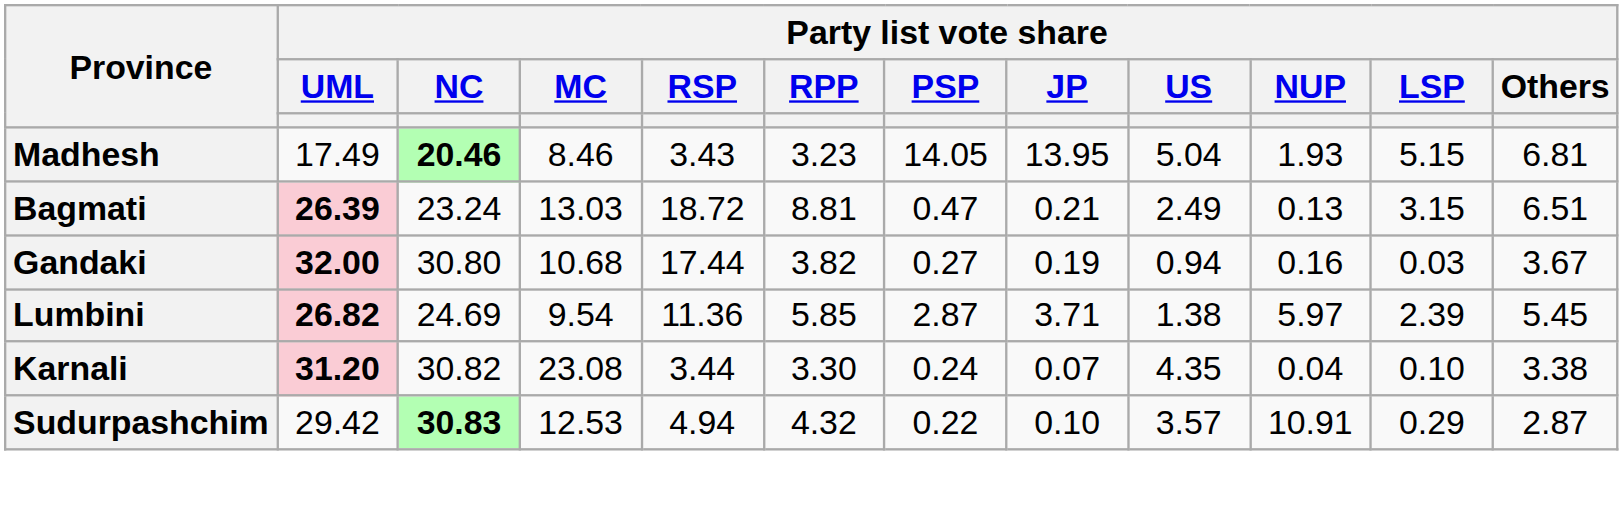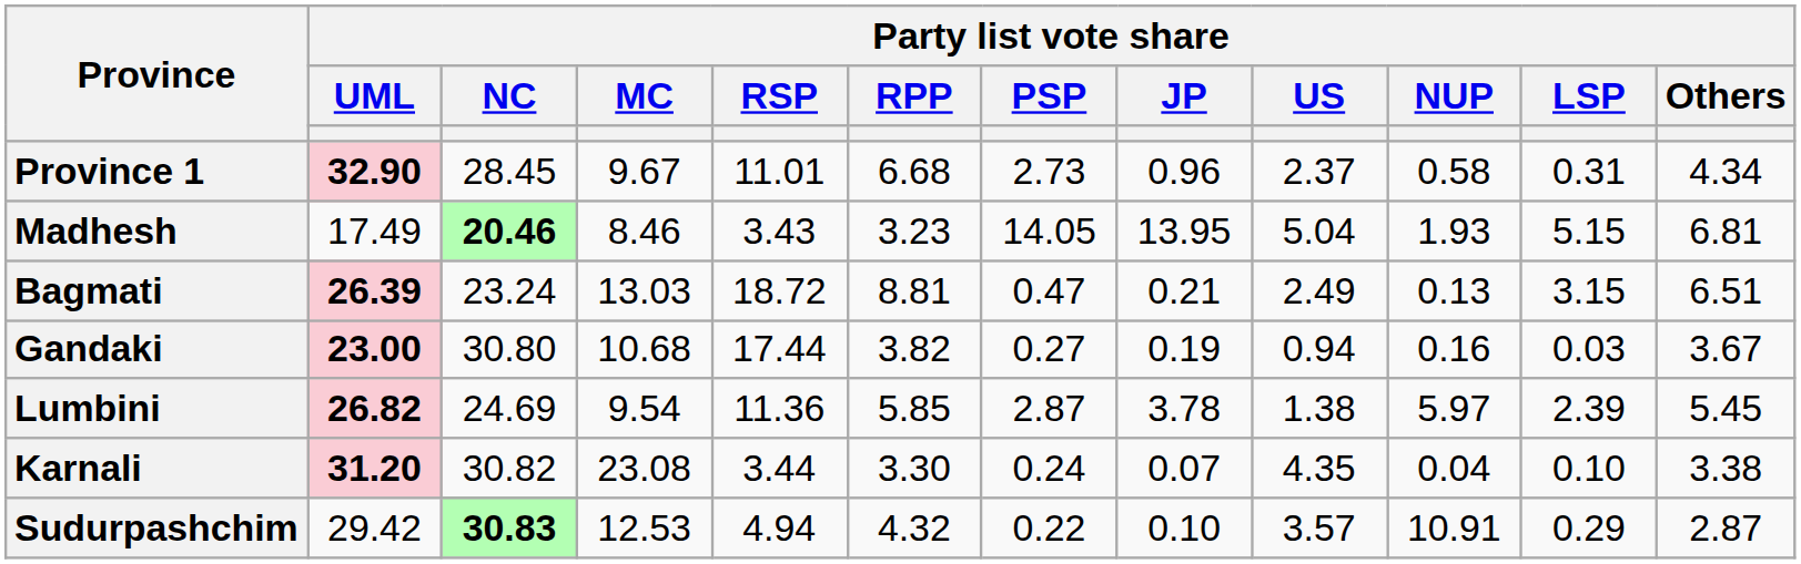+ row: Province 1 | 32.90 | 28.45 | 9.67 | 11.01 | 6.68 | 2.73 | 0.96 | 2.37 | 0.58 | 0.31 | 4.34
Gandaki | Party list vote share / UML: 32.00 -> 23.00
Lumbini | Party list vote share / JP: 3.71 -> 3.78
